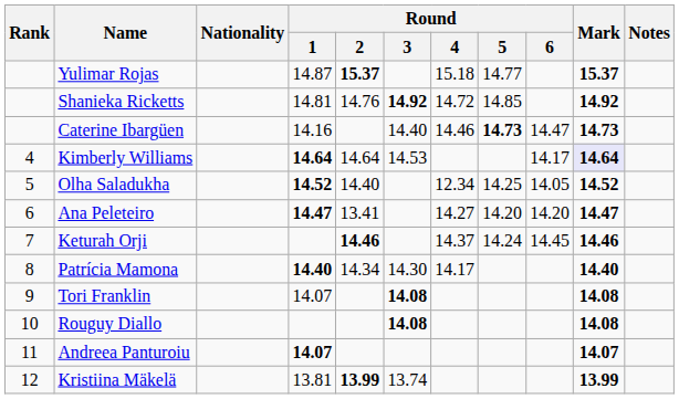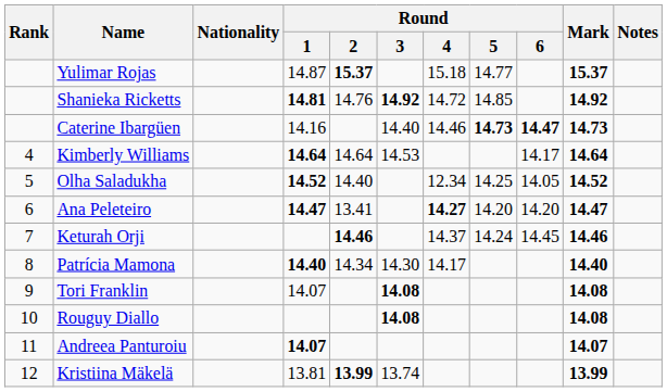Shanieka Ricketts | Round / 1: normal -> bold
Caterine Ibargüen | Round / 6: normal -> bold
Kimberly Williams | Mark: lavender background -> no background
Ana Peleteiro | Round / 4: normal -> bold
